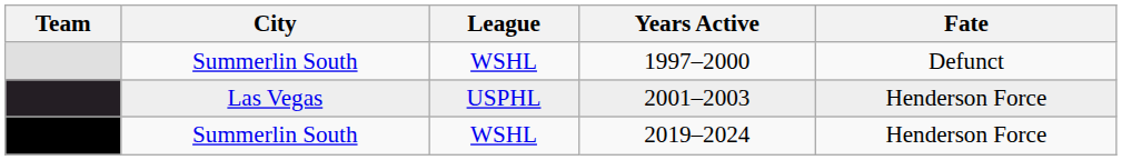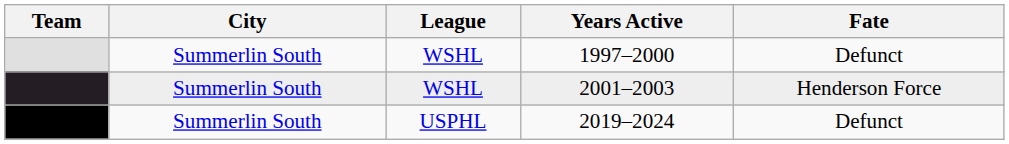2001–2003 | City: Las Vegas -> Summerlin South
2001–2003 | League: USPHL -> WSHL
2019–2024 | League: WSHL -> USPHL
2019–2024 | Fate: Henderson Force -> Defunct
